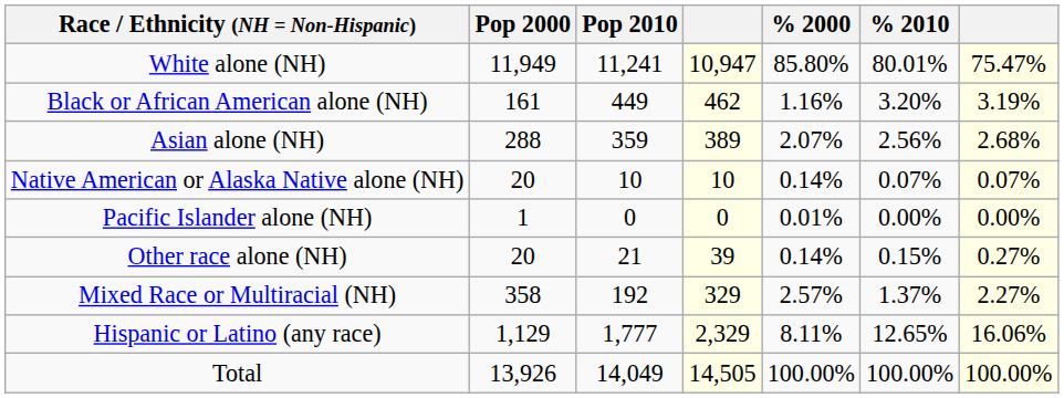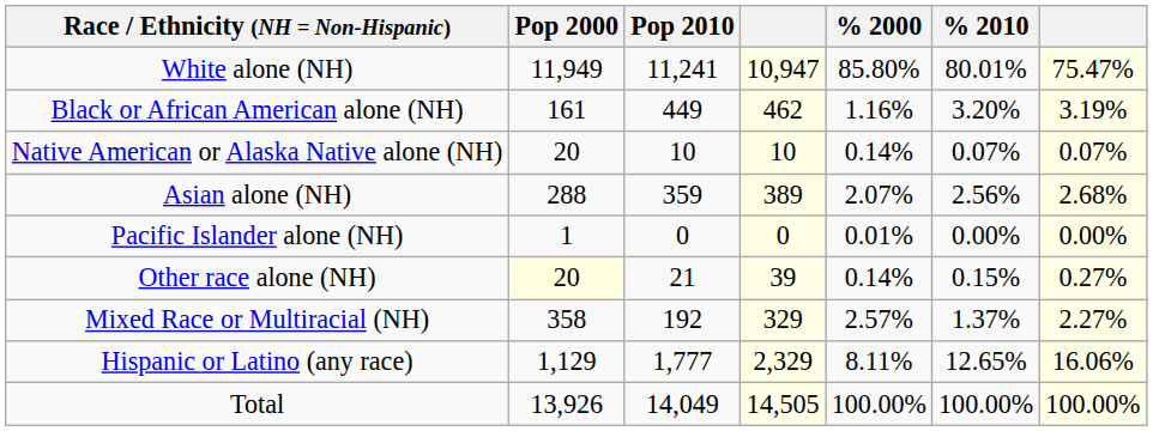rows swapped: Native American or Alaska Native alone (NH) <-> Asian alone (NH)
Other race alone (NH) | Pop 2000: no background -> lightyellow background
